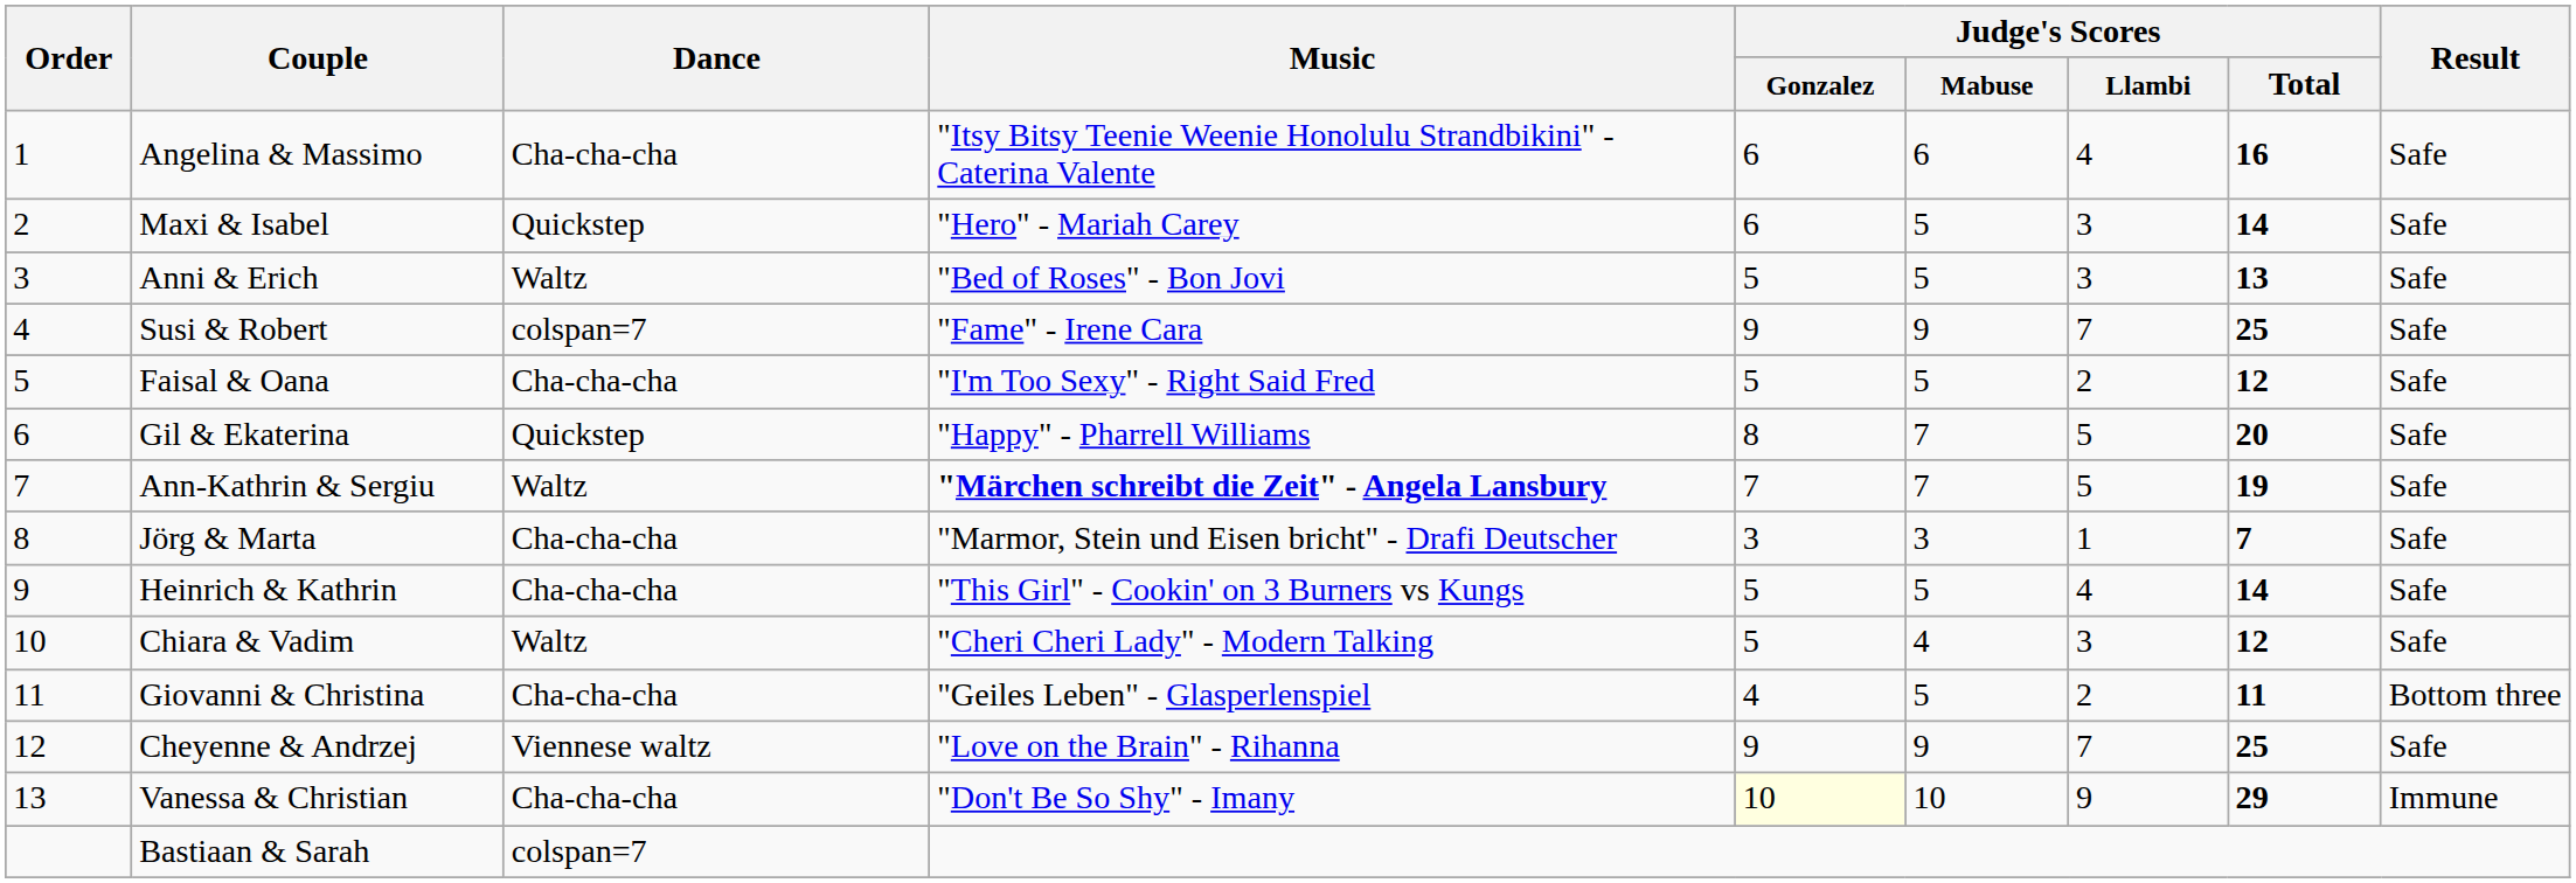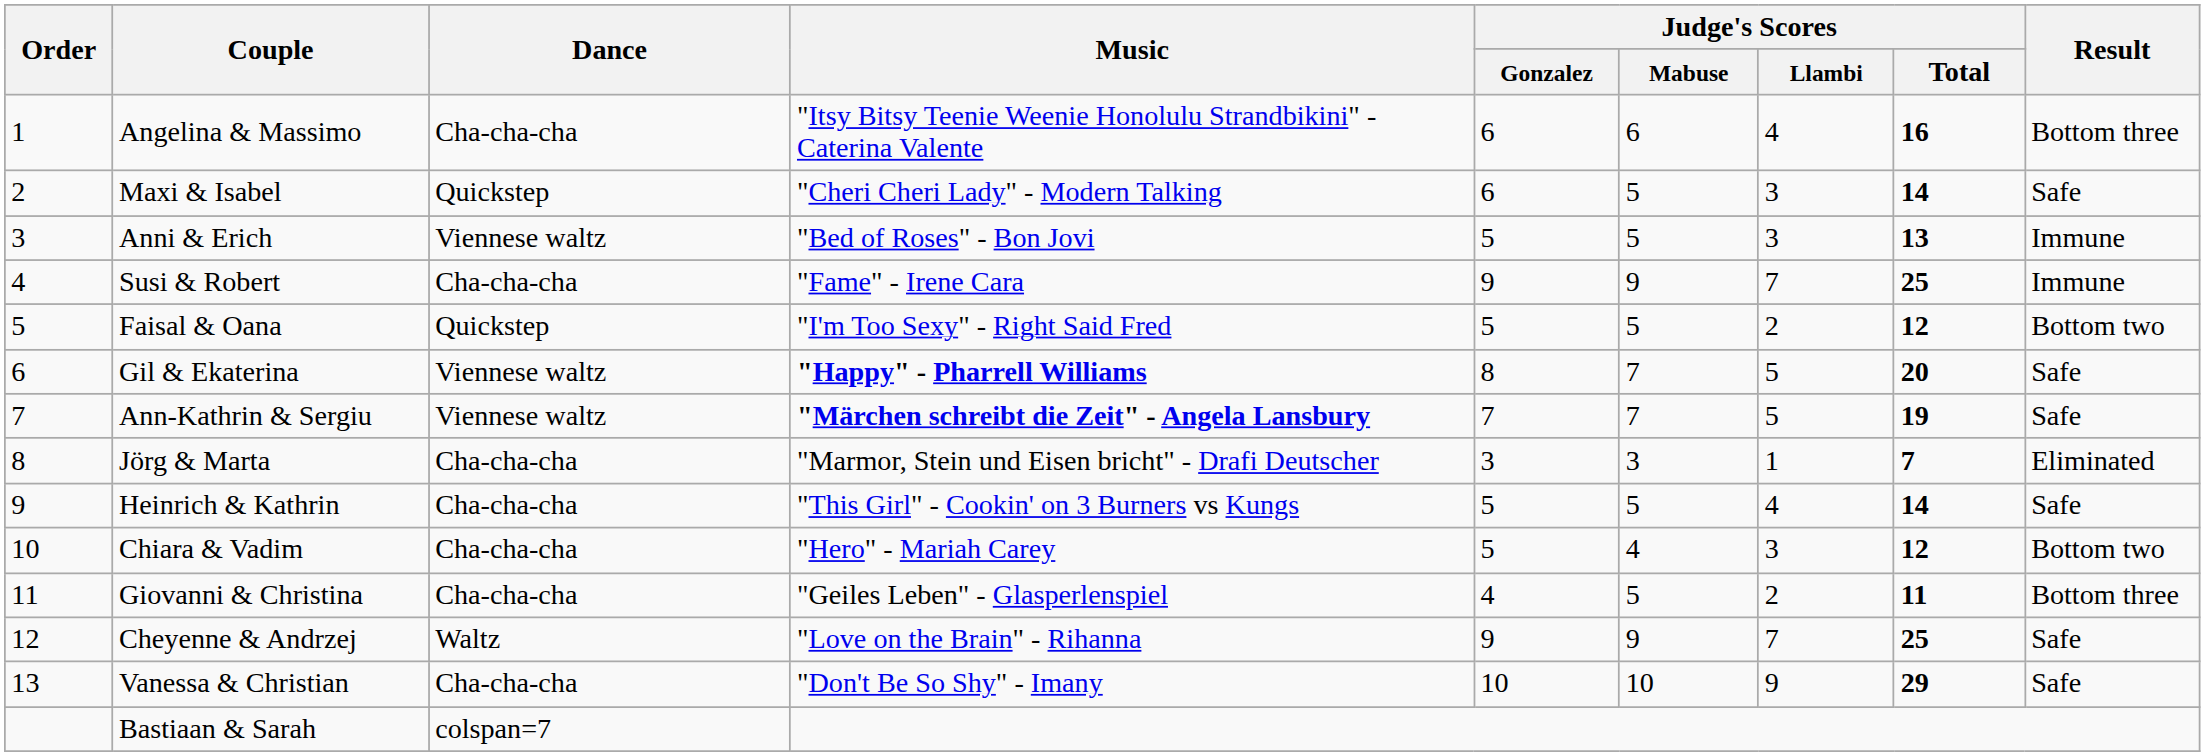Angelina & Massimo | Result: Safe -> Bottom three
Maxi & Isabel | Music: "Hero" - Mariah Carey -> "Cheri Cheri Lady" - Modern Talking
Anni & Erich | Dance: Waltz -> Viennese waltz
Anni & Erich | Result: Safe -> Immune
Susi & Robert | Dance: colspan=7 -> Cha-cha-cha
Susi & Robert | Result: Safe -> Immune
Faisal & Oana | Dance: Cha-cha-cha -> Quickstep
Faisal & Oana | Result: Safe -> Bottom two
Gil & Ekaterina | Dance: Quickstep -> Viennese waltz
Gil & Ekaterina | Music: normal -> bold
Ann-Kathrin & Sergiu | Dance: Waltz -> Viennese waltz
Jörg & Marta | Result: Safe -> Eliminated
Chiara & Vadim | Dance: Waltz -> Cha-cha-cha
Chiara & Vadim | Music: "Cheri Cheri Lady" - Modern Talking -> "Hero" - Mariah Carey
Chiara & Vadim | Result: Safe -> Bottom two
Cheyenne & Andrzej | Dance: Viennese waltz -> Waltz
Vanessa & Christian | Judge's Scores / Gonzalez: lightyellow background -> no background
Vanessa & Christian | Result: Immune -> Safe
